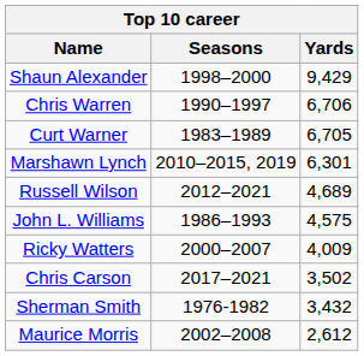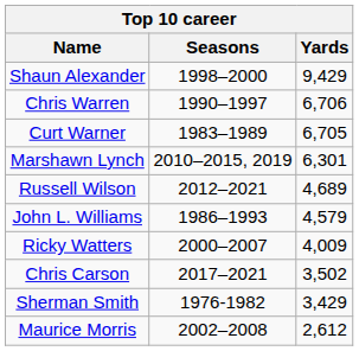John L. Williams | Yards: 4,575 -> 4,579
Sherman Smith | Yards: 3,432 -> 3,429
